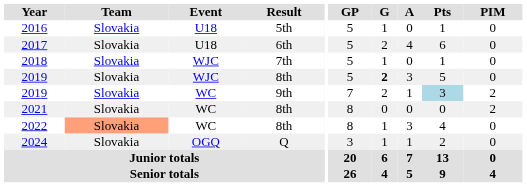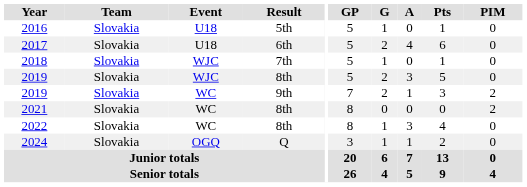2019 / 8th | G: bold -> normal
2019 / 9th | Pts: lightblue background -> no background
2022 | Team: lightsalmon background -> no background
